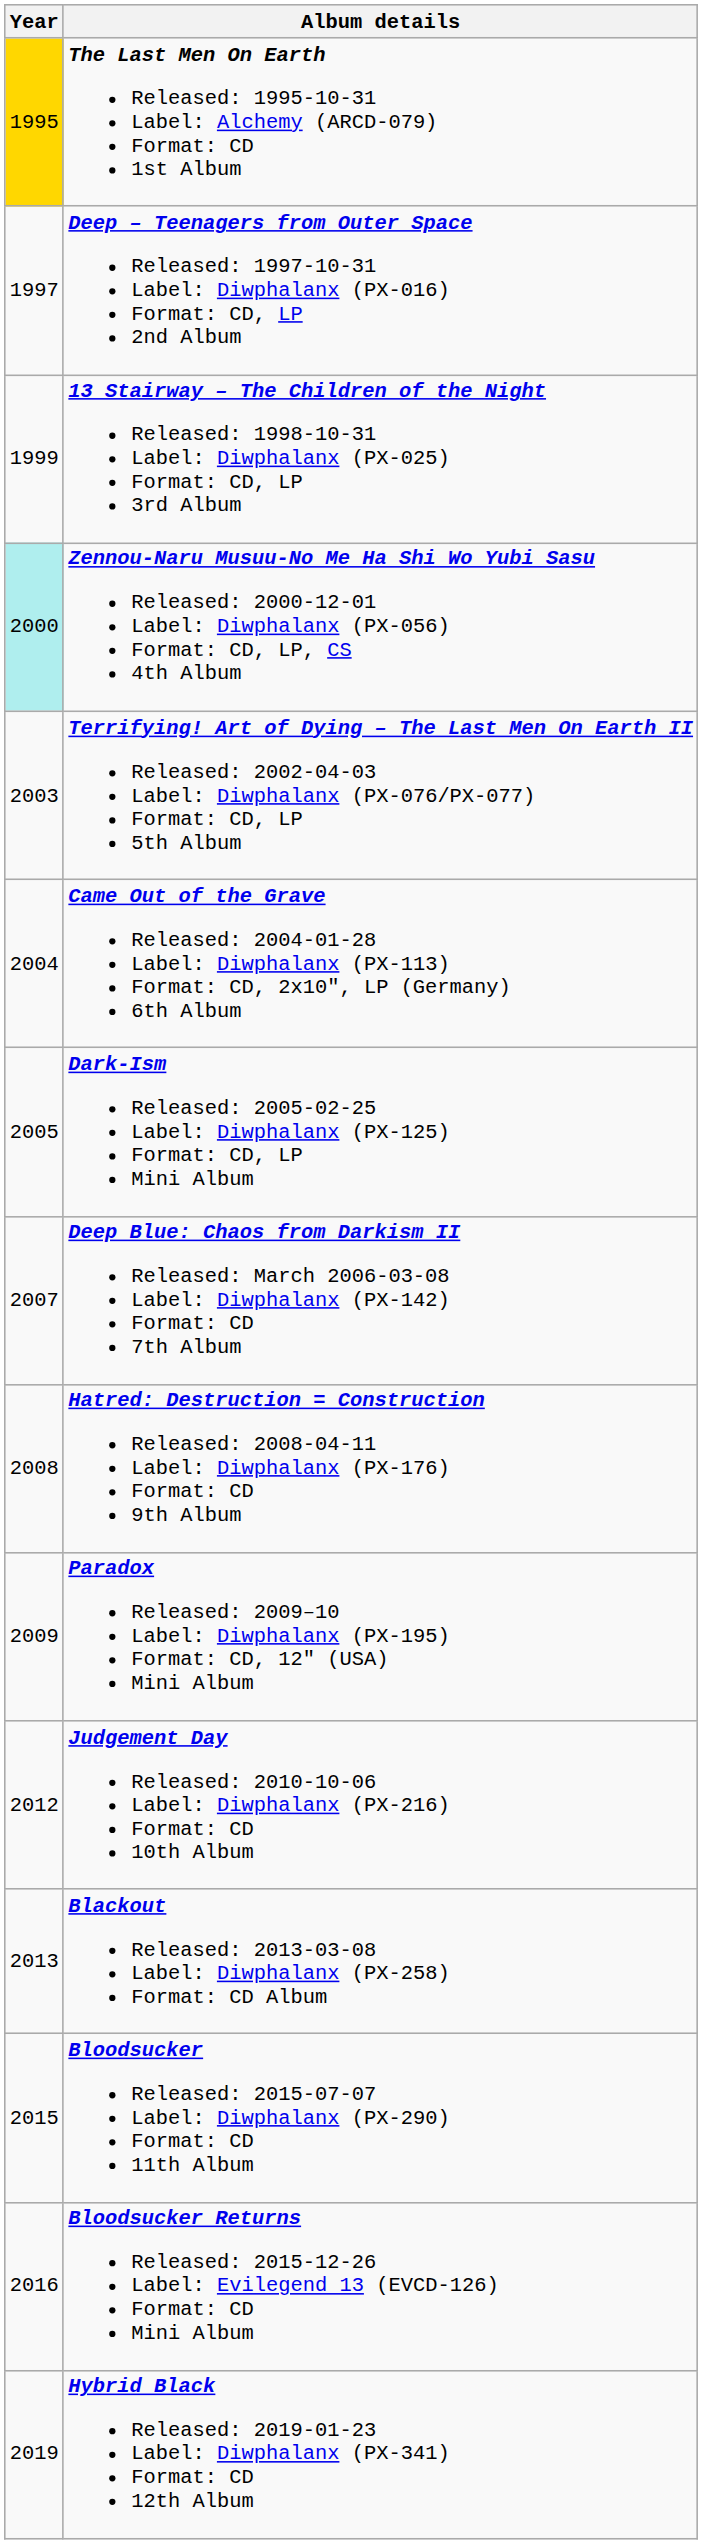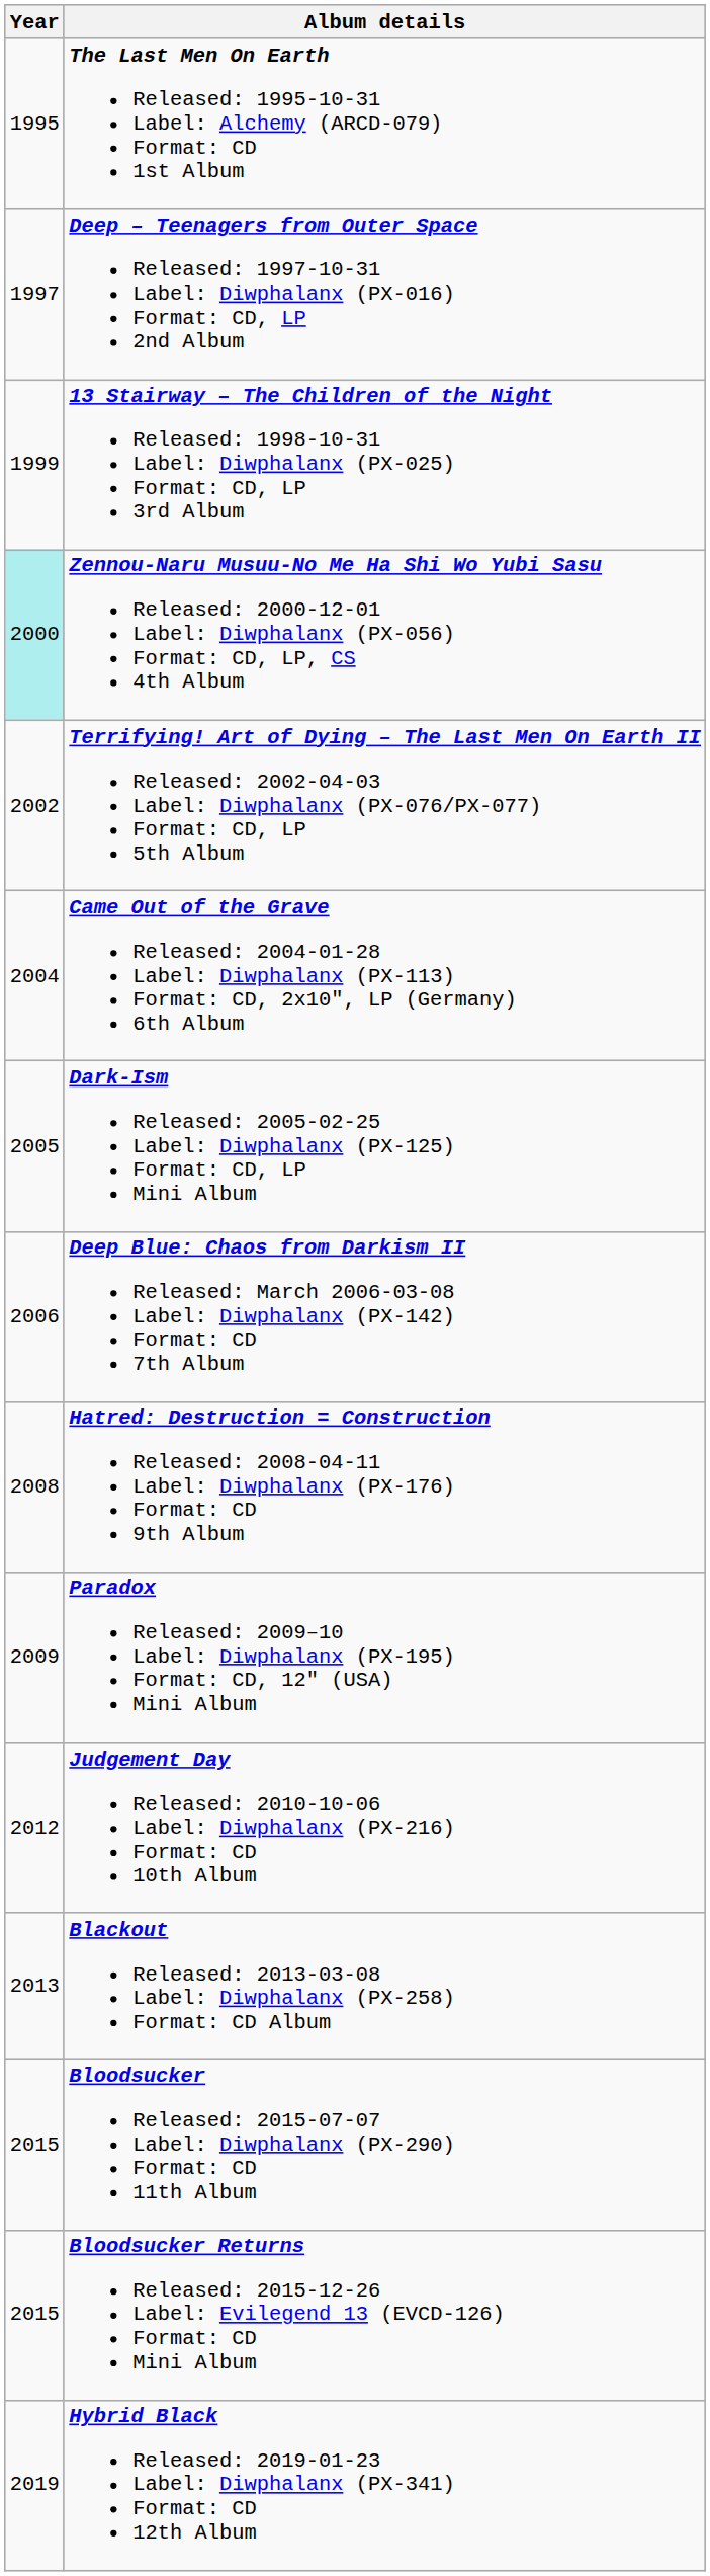row 2 | Year: gold background -> no background
row 6 | Year: 2003 -> 2002
row 9 | Year: 2007 -> 2006
row 15 | Year: 2016 -> 2015
